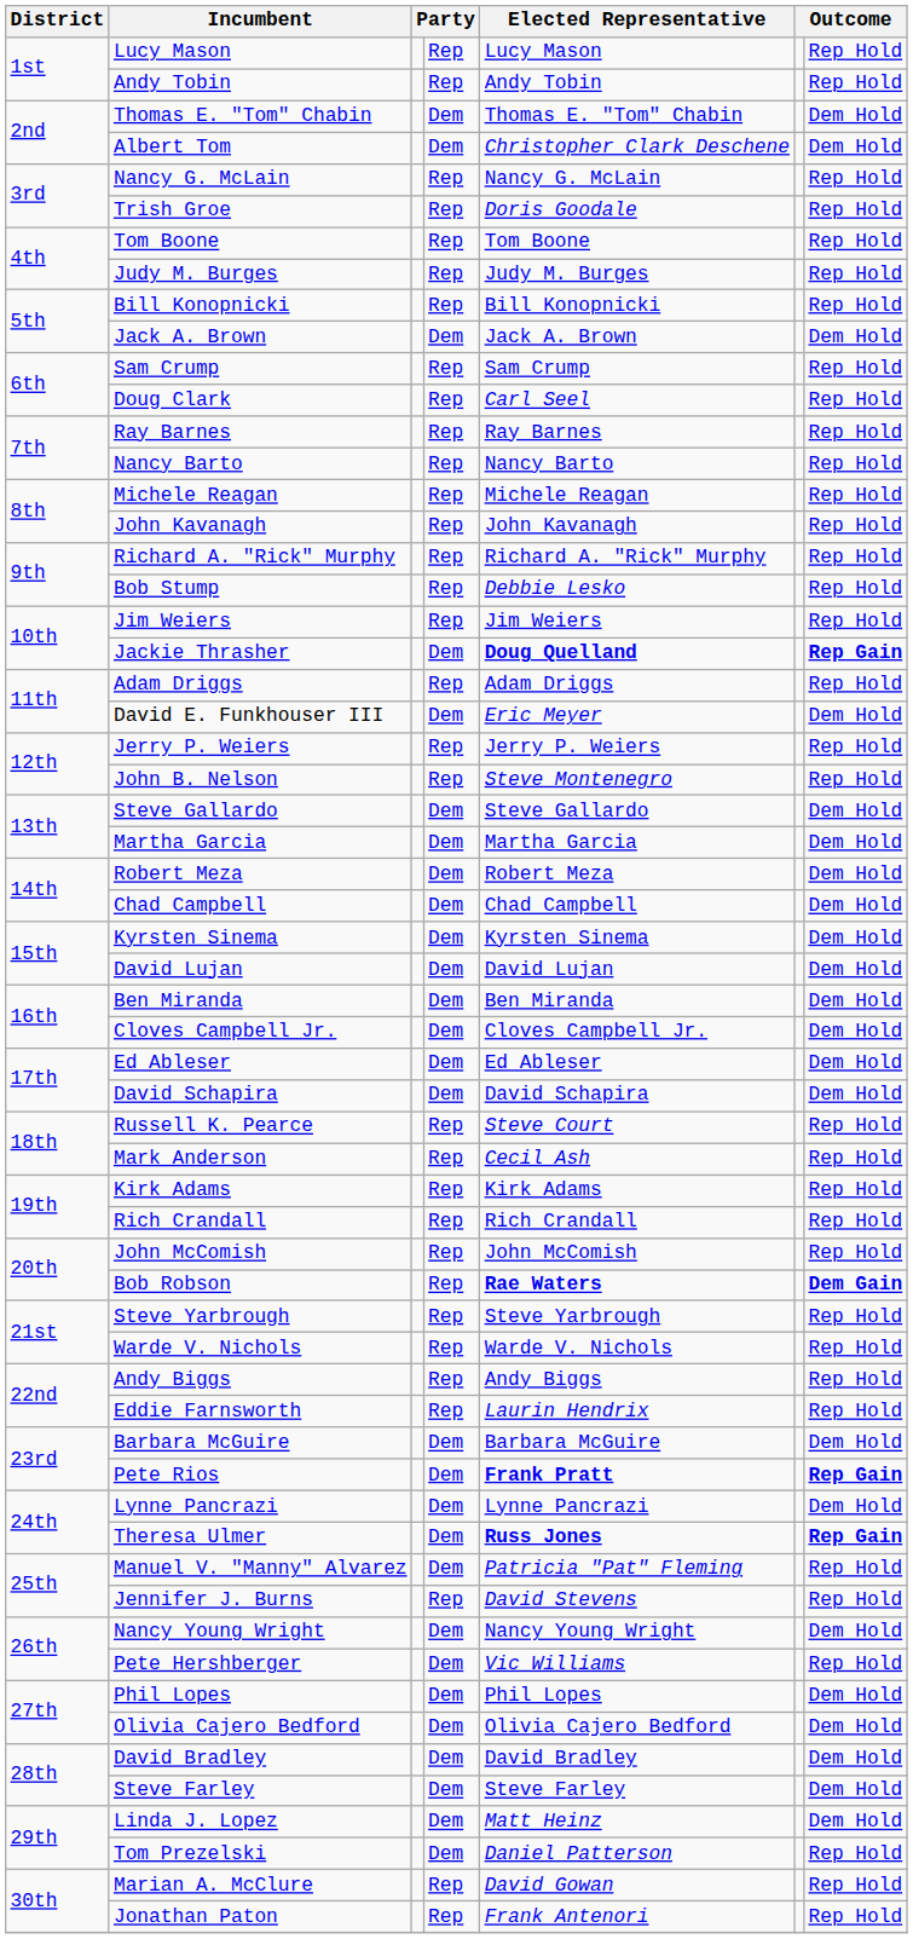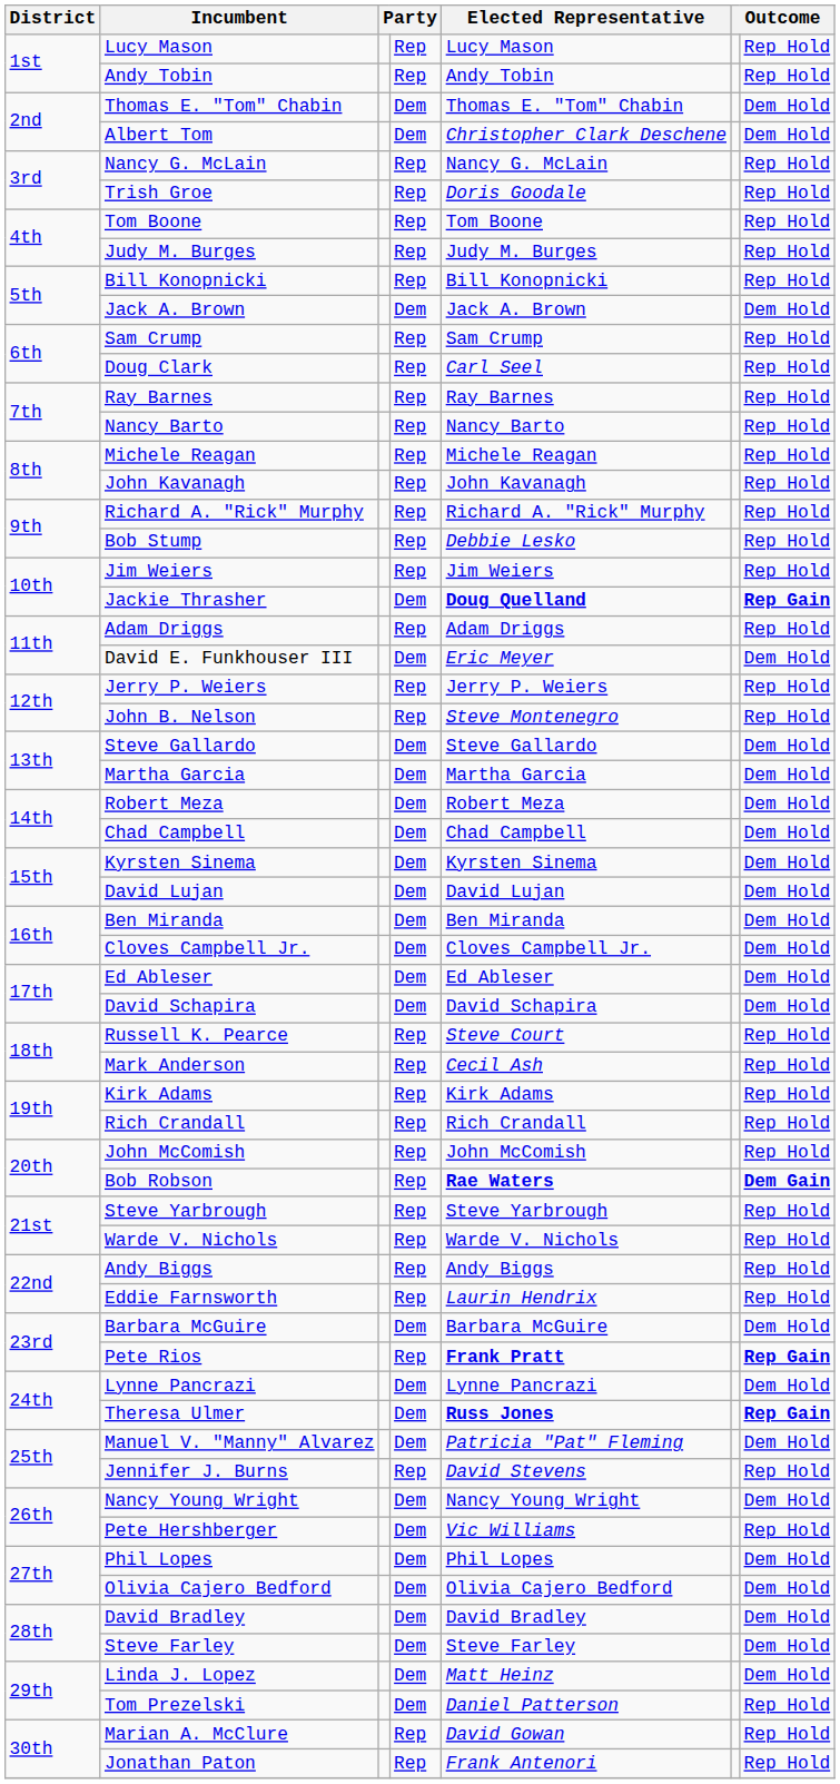Pete Rios | column 4: Dem -> Rep
Manuel V. "Manny" Alvarez | column 7: Rep Hold -> Dem Hold
